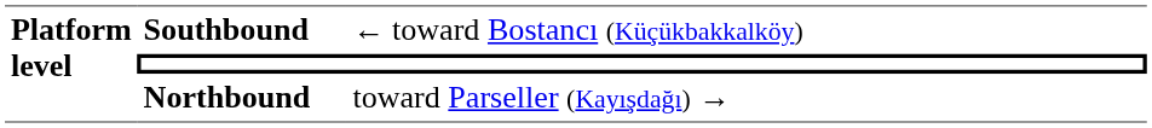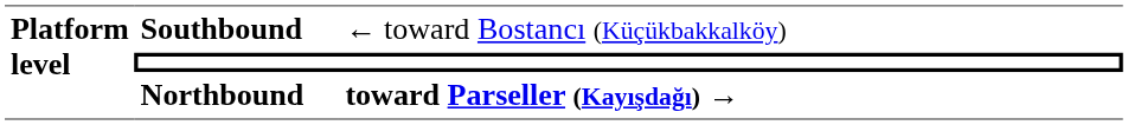Northbound | column 3: normal -> bold
